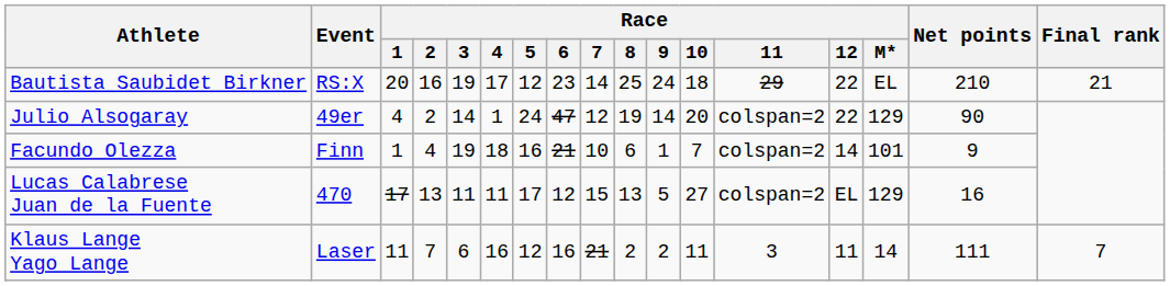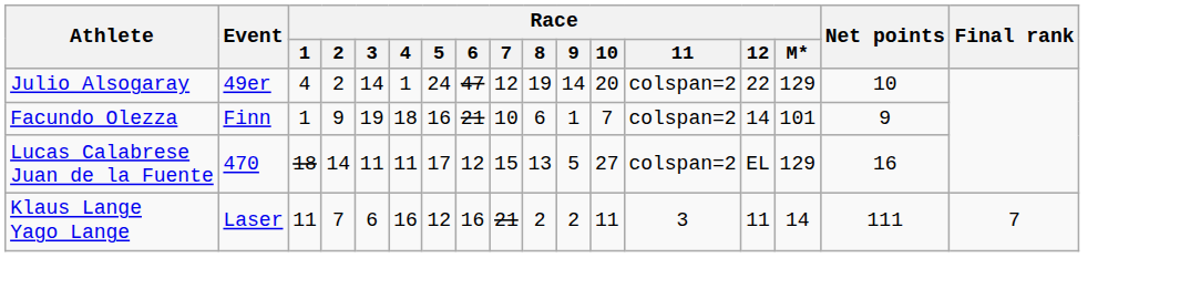- row: Bautista Saubidet Birkner | RS:X | 20 | 16 | 19 | 17 | 12 | 23 | 14 | 25 | 24 | 18 | 29 | 22 | EL | 210 | 21
Julio Alsogaray | Net points: 90 -> 10
Facundo Olezza | Race / 2: 4 -> 9
Lucas Calabrese Juan de la Fuente | Race / 1: 17 -> 18
Lucas Calabrese Juan de la Fuente | Race / 2: 13 -> 14
